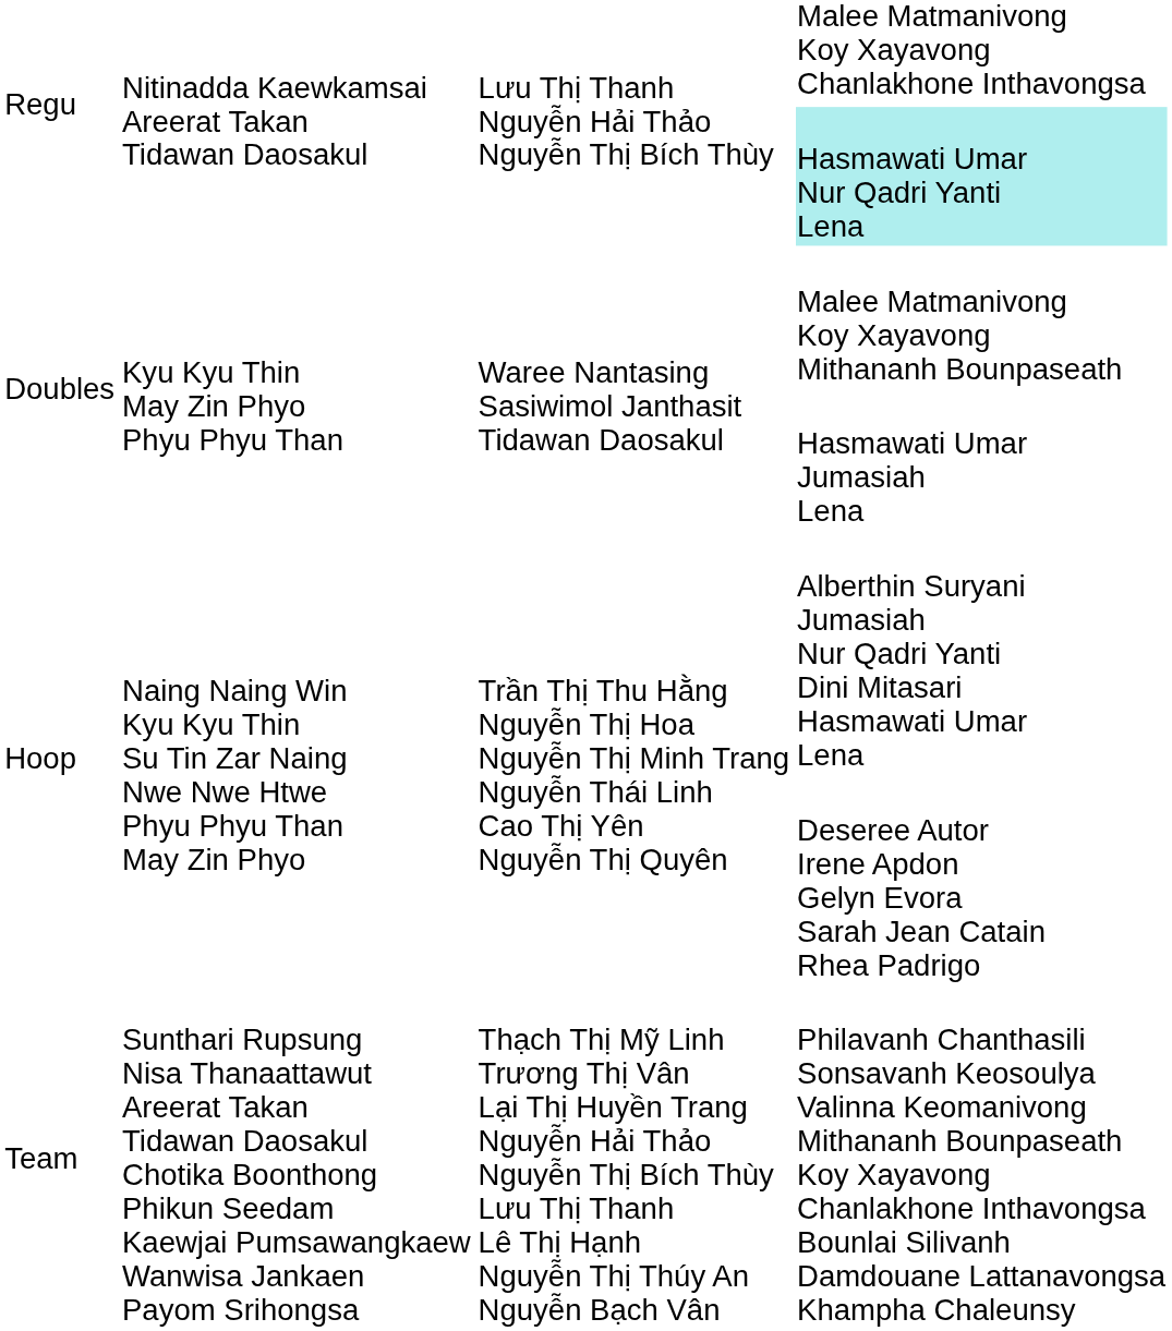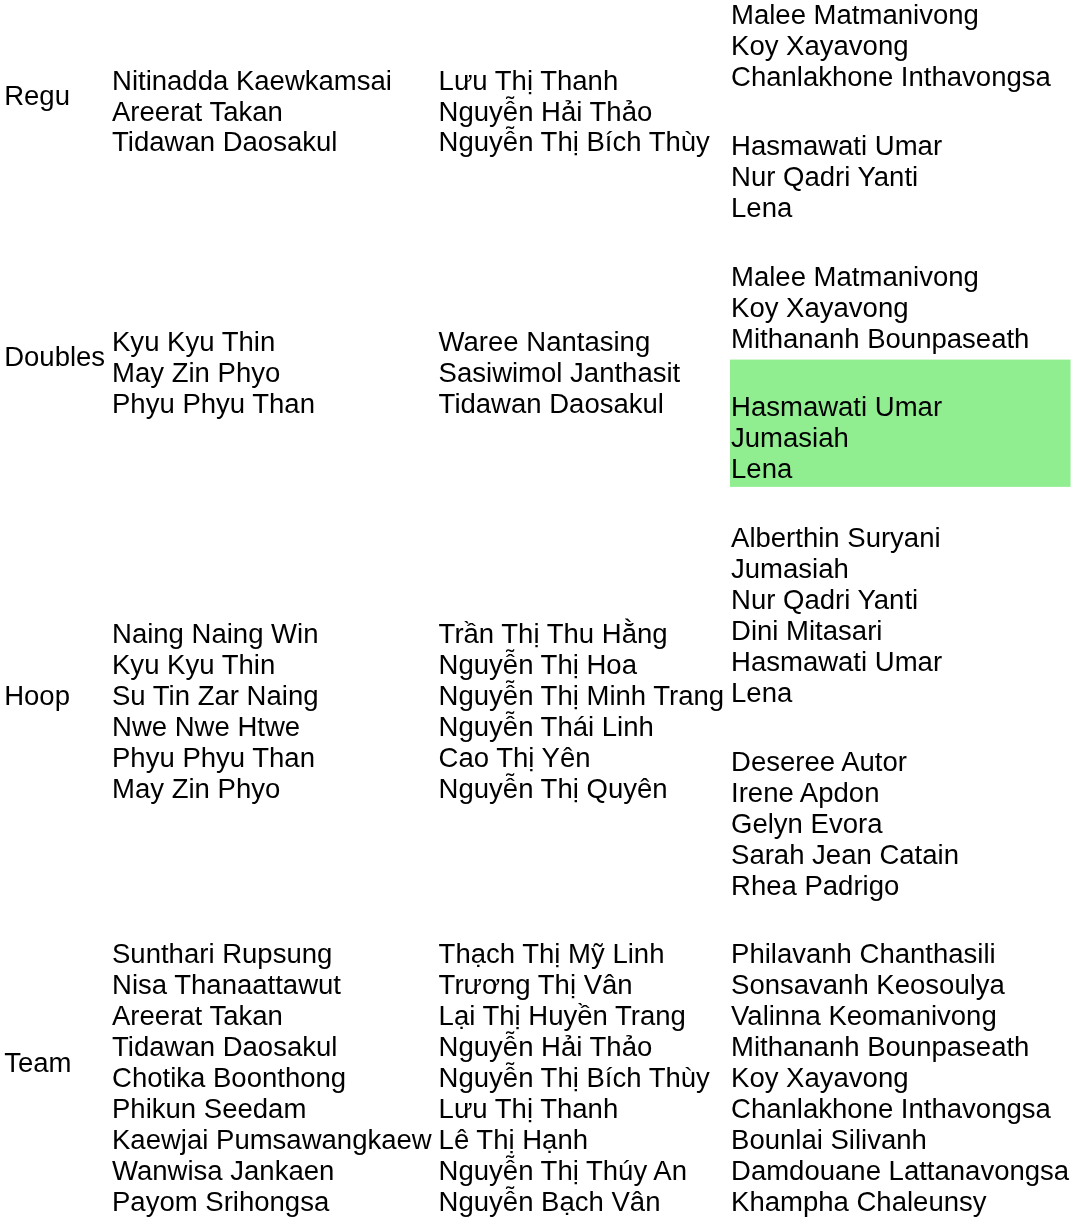Hasmawati Umar Nur Qadri Yanti Lena | column 4: paleturquoise background -> no background
Hasmawati Umar Jumasiah Lena | column 4: no background -> lightgreen background
